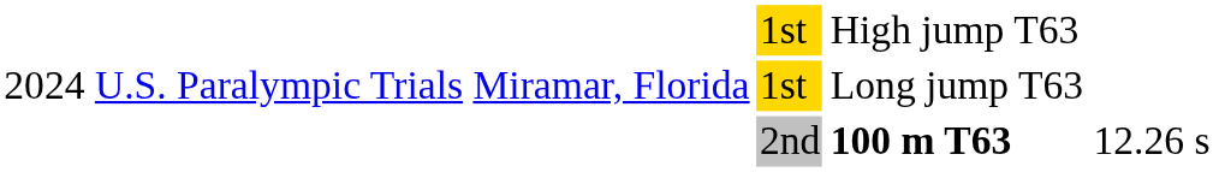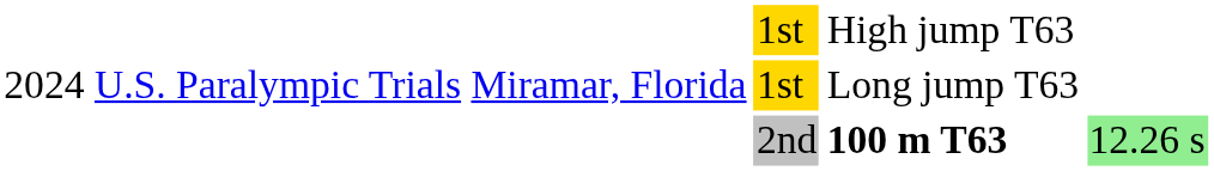2nd | column 6: no background -> lightgreen background
